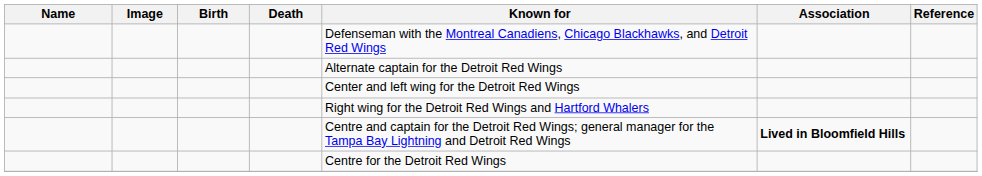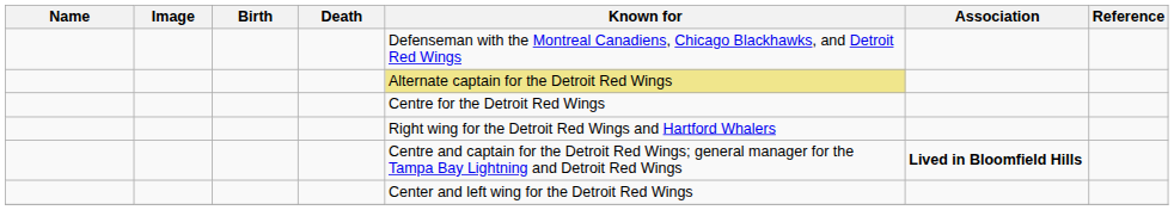row 3 | Known for: no background -> khaki background
row 4 | Known for: Center and left wing for the Detroit Red Wings -> Centre for the Detroit Red Wings
row 7 | Known for: Centre for the Detroit Red Wings -> Center and left wing for the Detroit Red Wings
